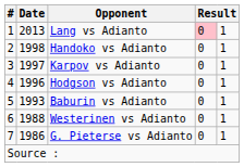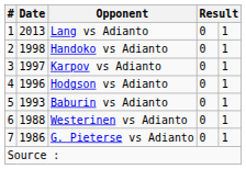Lang vs Adianto | column 4: pink background -> no background
